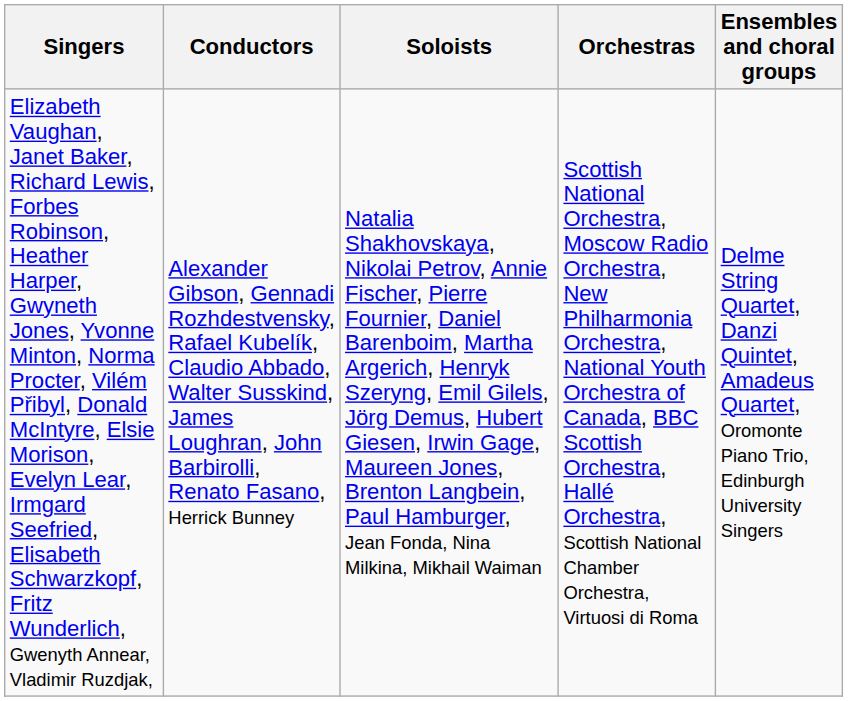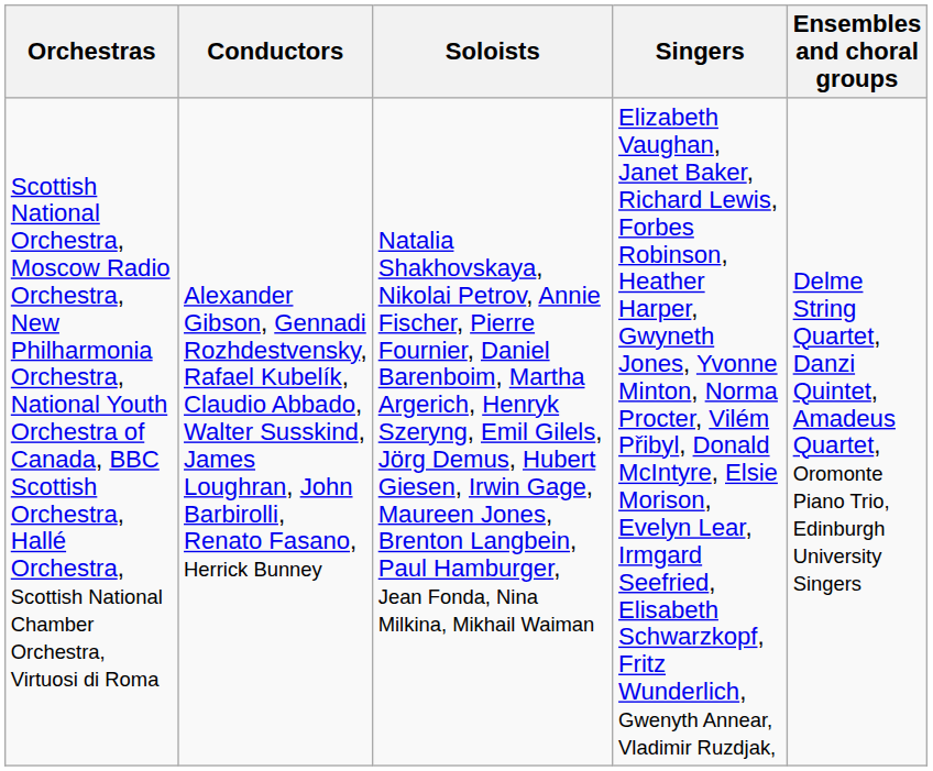columns swapped: Orchestras <-> Singers
